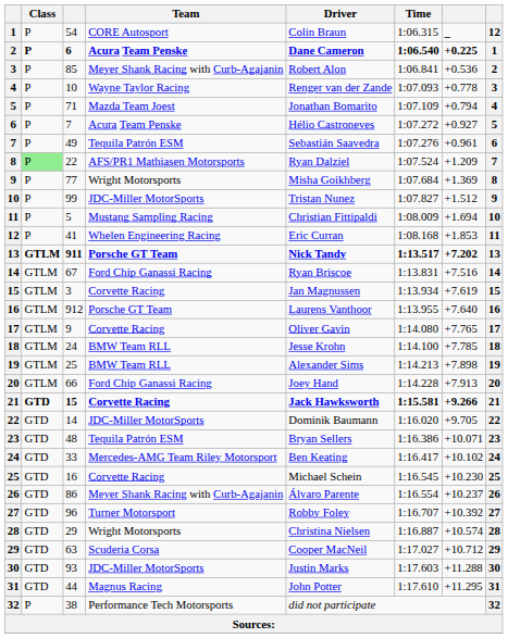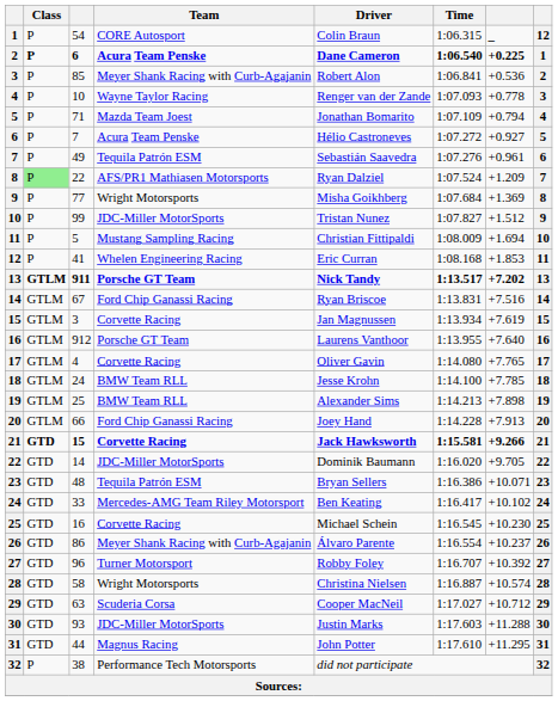row 18 | column 3: 9 -> 4
row 29 | column 3: 29 -> 58
